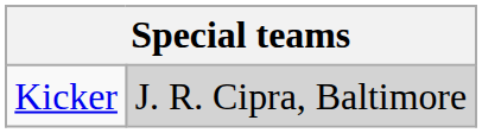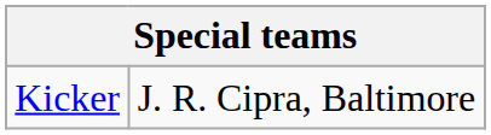Kicker | column 2: lightgrey background -> no background
